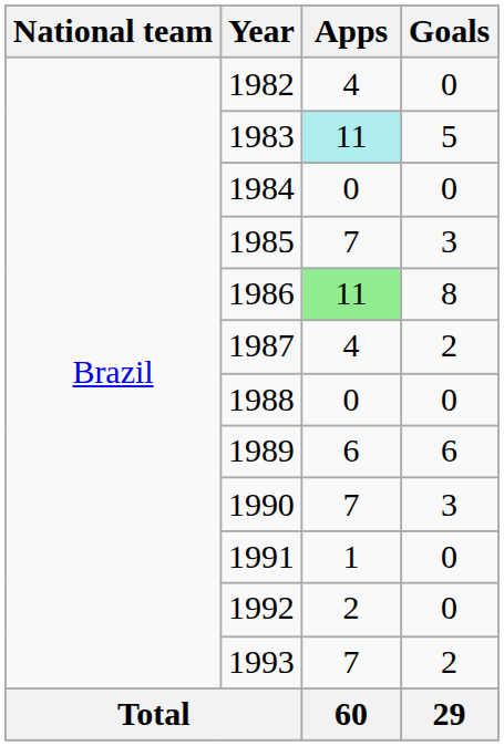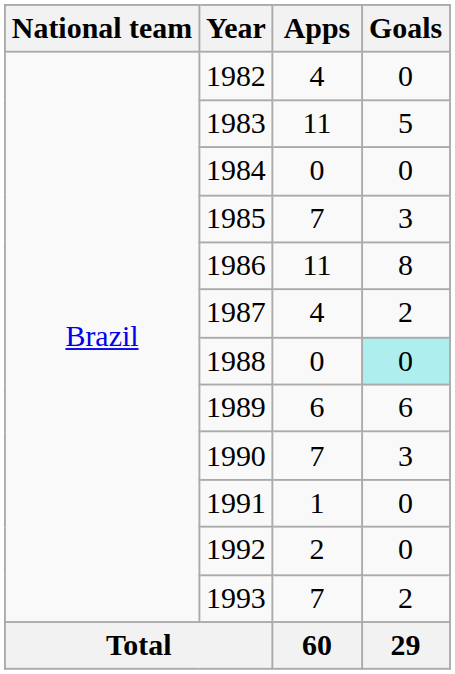1983 | Apps: paleturquoise background -> no background
1986 | Apps: lightgreen background -> no background
1988 | Goals: no background -> paleturquoise background
